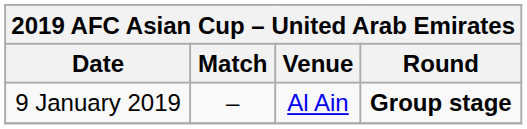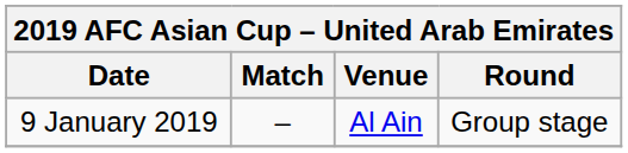9 January 2019 | Round: bold -> normal
